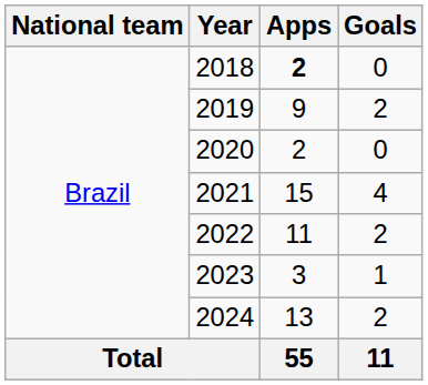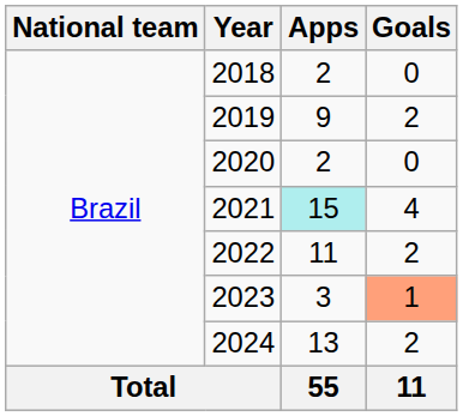2018 | Apps: bold -> normal
2021 | Apps: no background -> paleturquoise background
2023 | Goals: no background -> lightsalmon background
